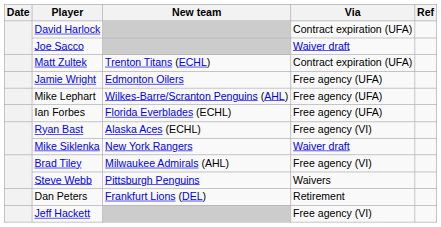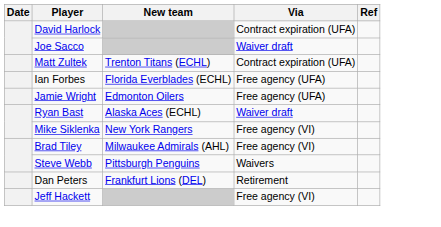rows swapped: Jamie Wright <-> Ian Forbes
- row: Mike Lephart | Wilkes-Barre/Scranton Penguins (AHL) | Free agency (UFA)
Ryan Bast | Via: Free agency (VI) -> Waiver draft
Mike Siklenka | Via: Waiver draft -> Free agency (VI)
